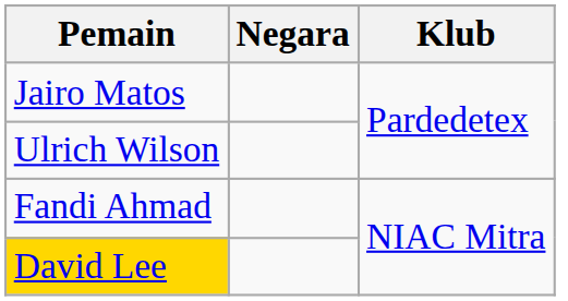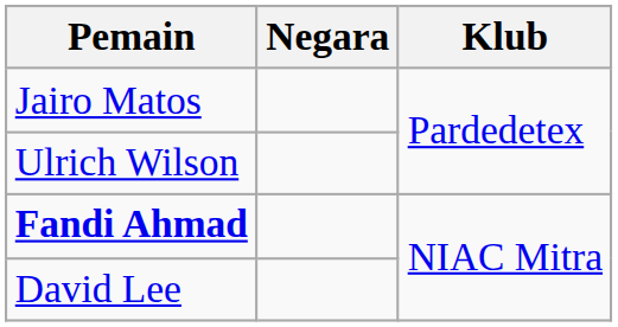Fandi Ahmad | Pemain: normal -> bold
David Lee | Pemain: gold background -> no background
